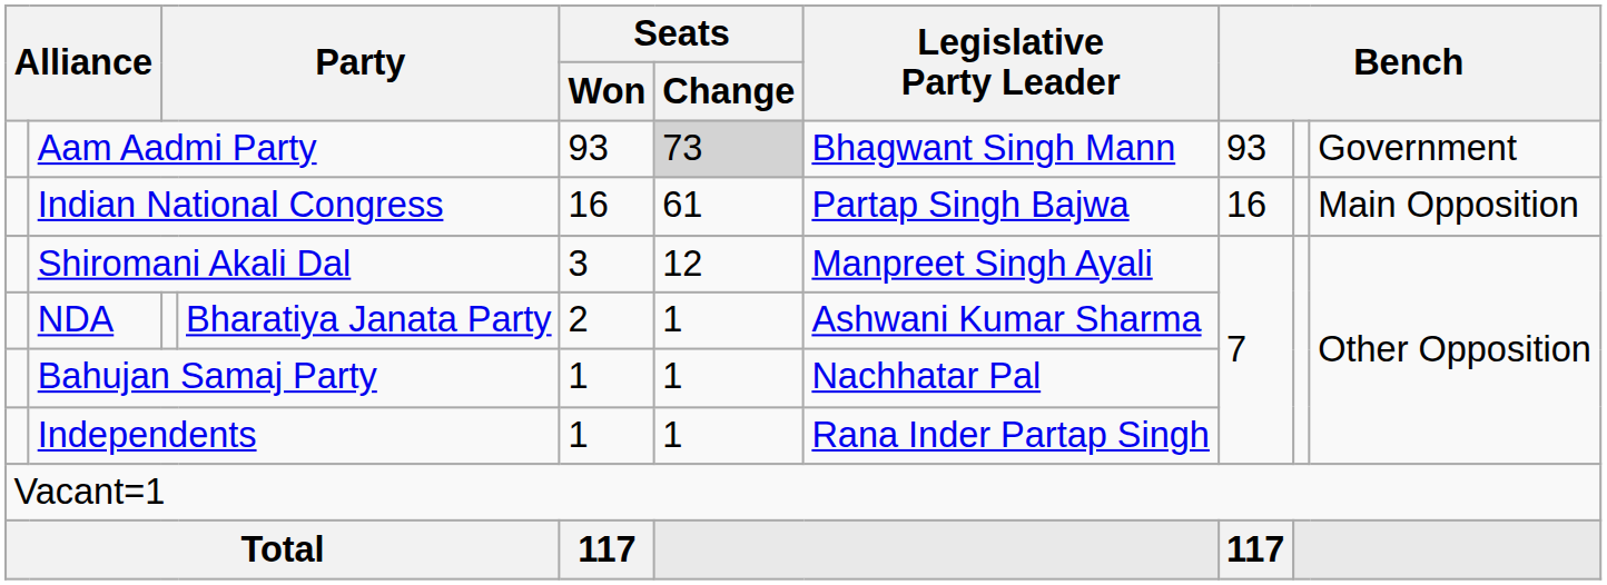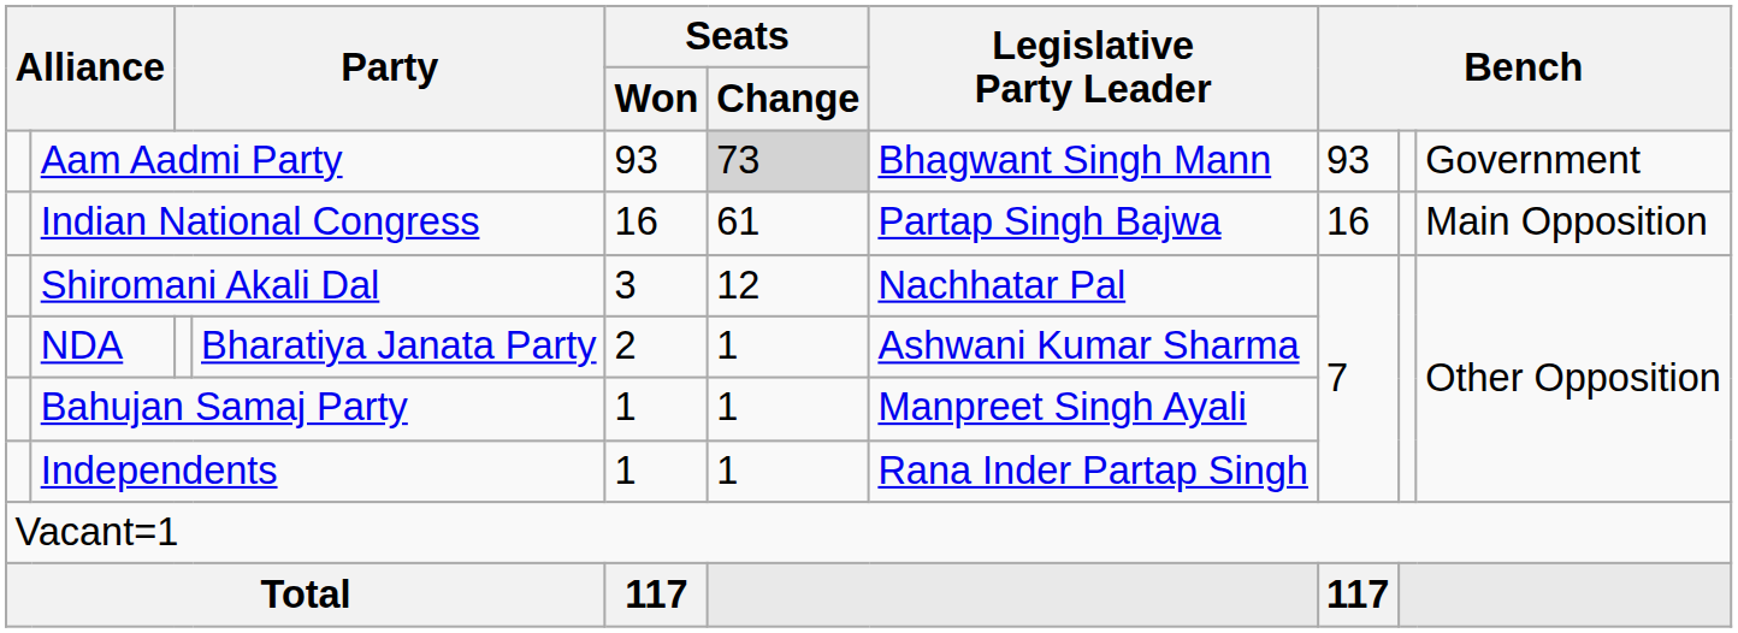Shiromani Akali Dal | Legislative Party Leader: Manpreet Singh Ayali -> Nachhatar Pal
Bahujan Samaj Party | Legislative Party Leader: Nachhatar Pal -> Manpreet Singh Ayali
